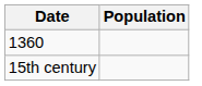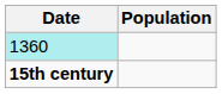1360 | Date: no background -> paleturquoise background
15th century | Date: normal -> bold
